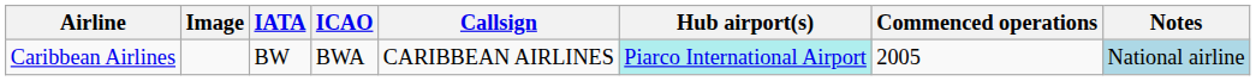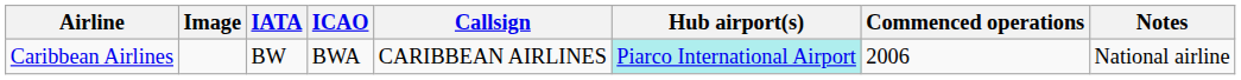Caribbean Airlines | Commenced operations: 2005 -> 2006
Caribbean Airlines | Notes: lightblue background -> no background
